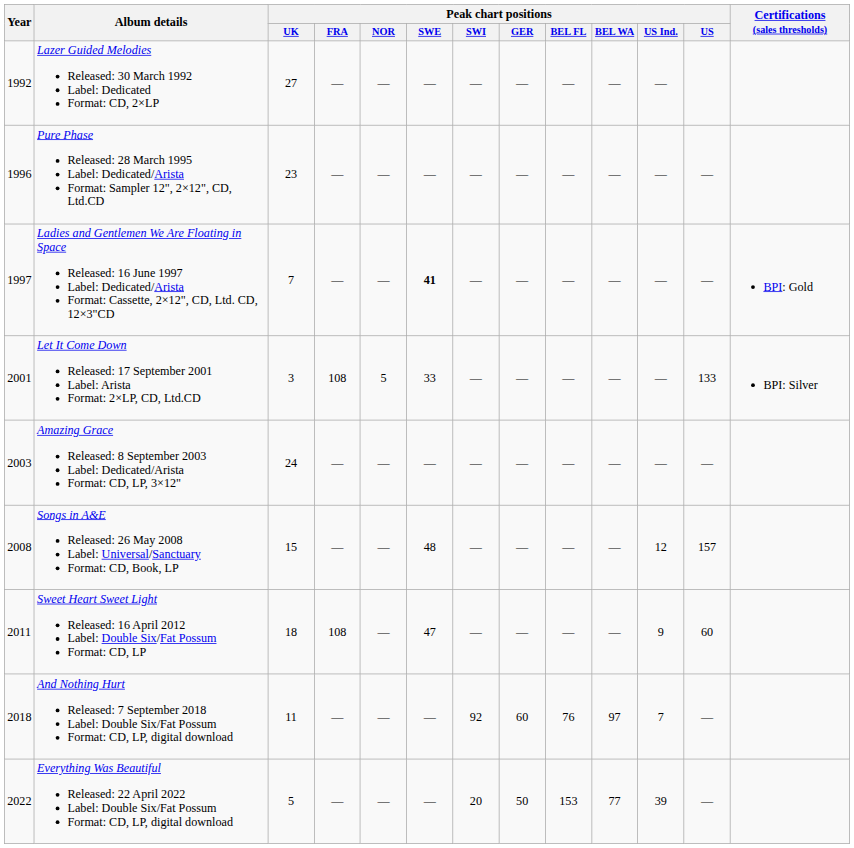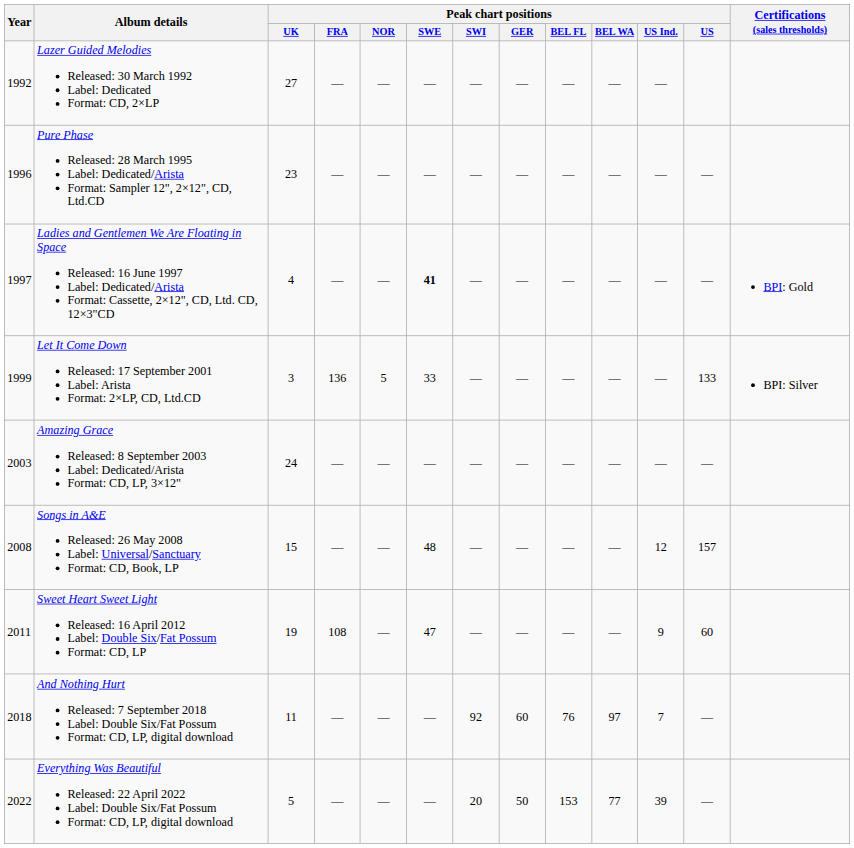row 5 | Peak chart positions / UK: 7 -> 4
row 6 | Year: 2001 -> 1999
row 6 | Peak chart positions / FRA: 108 -> 136
row 9 | Peak chart positions / UK: 18 -> 19
